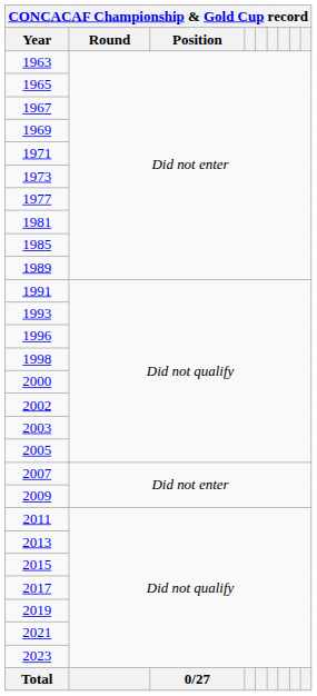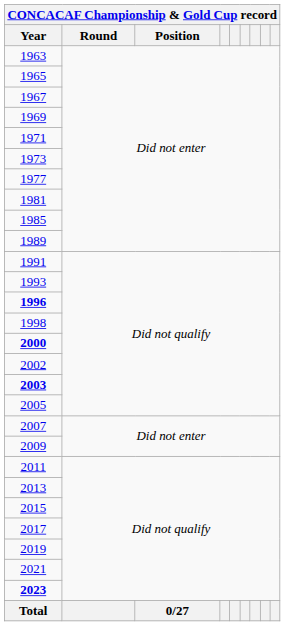1996 | Year: normal -> bold
2000 | Year: normal -> bold
2003 | Year: normal -> bold
2023 | Year: normal -> bold
